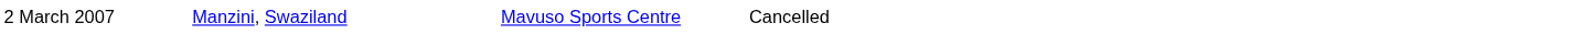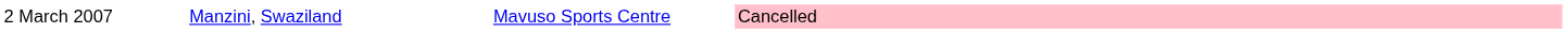2 March 2007 | column 4: no background -> pink background
